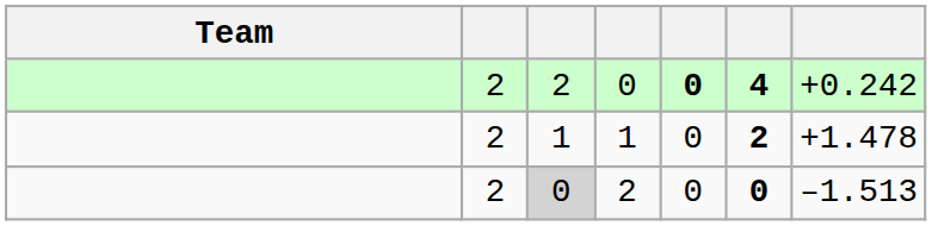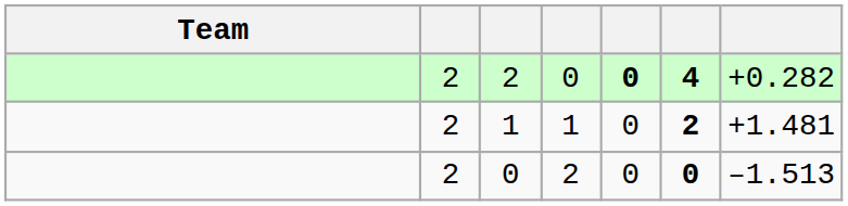row 2 | column 7: +0.242 -> +0.282
row 3 | column 7: +1.478 -> +1.481
row 4 | column 3: lightgrey background -> no background
